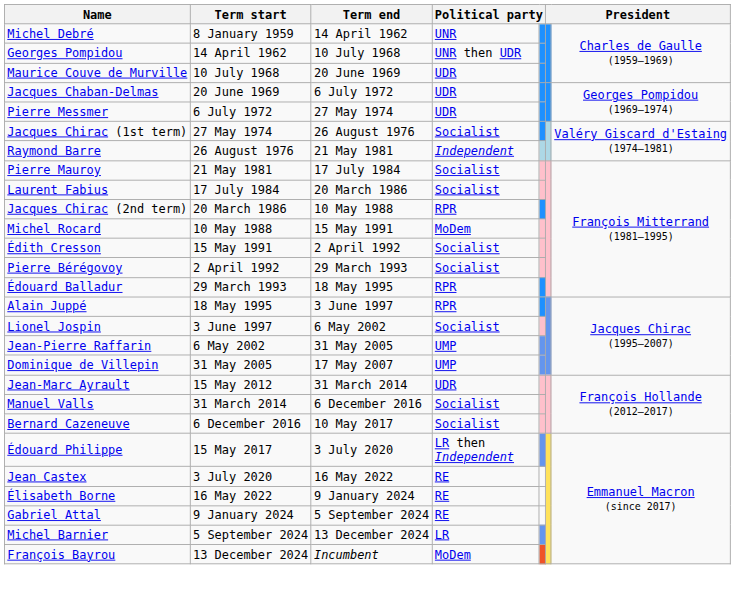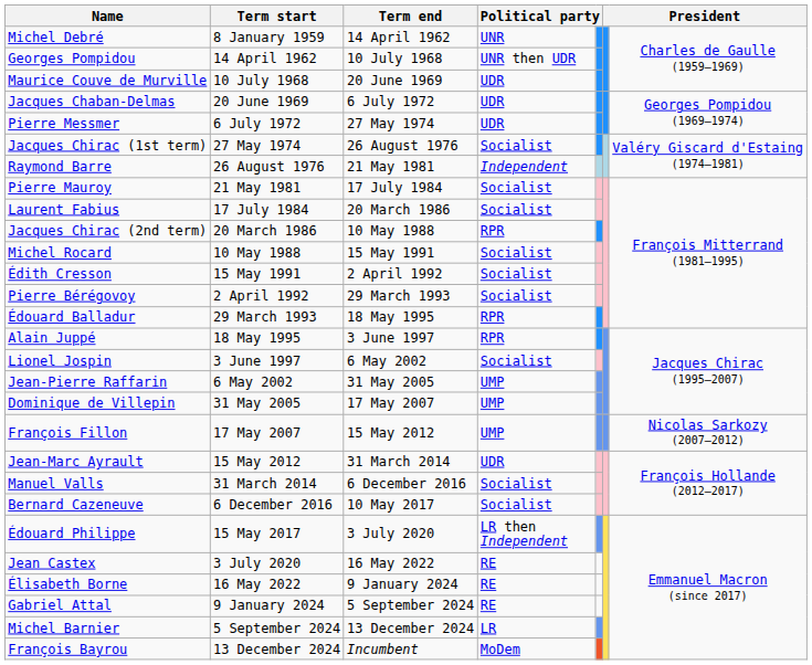Michel Rocard | column 4: MoDem -> Socialist
+ row: François Fillon | 17 May 2007 | 15 May 2012 | UMP | Nicolas Sarkozy (2007–2012)
